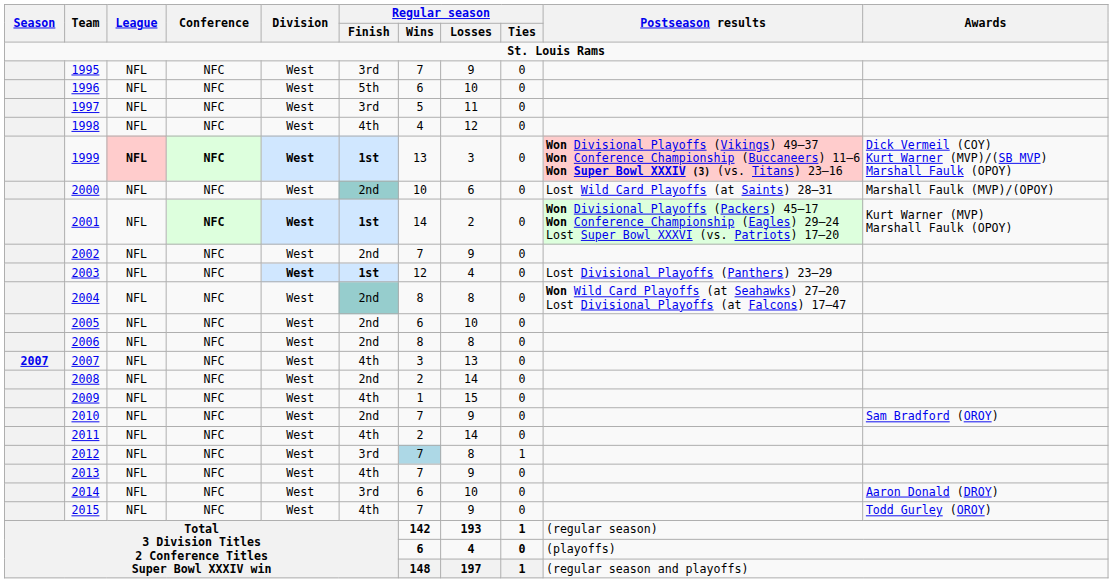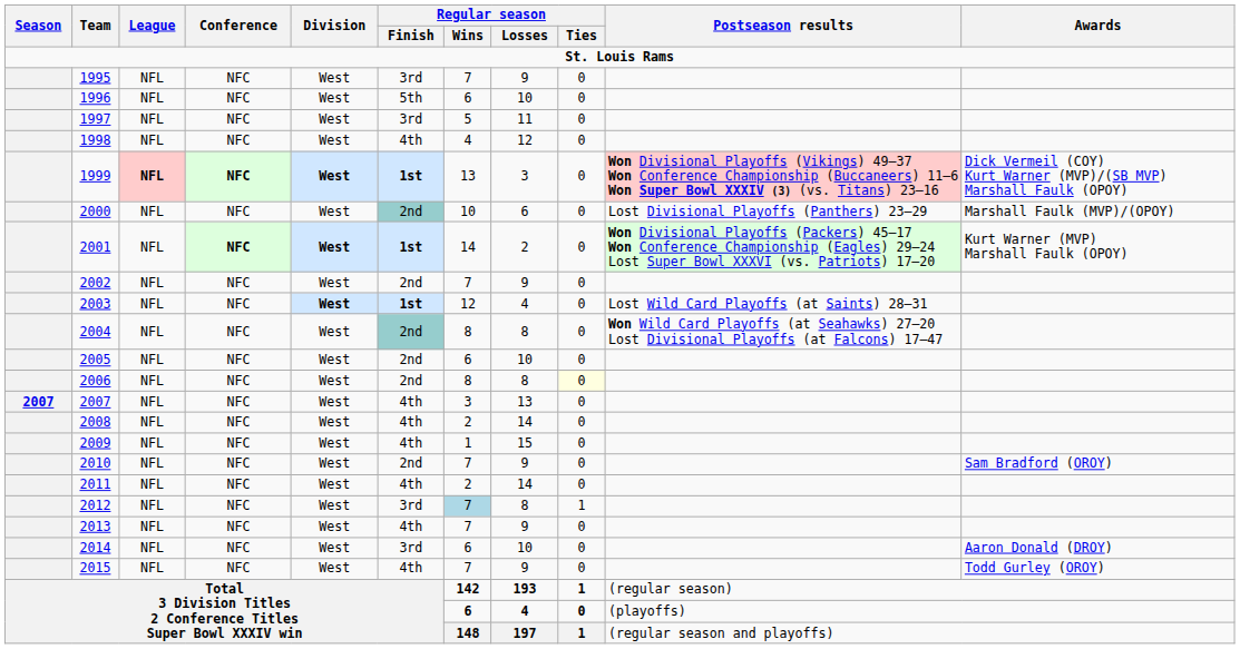2000 | Postseason results: Lost Wild Card Playoffs (at Saints) 28–31 -> Lost Divisional Playoffs (Panthers) 23–29
2003 | Postseason results: Lost Divisional Playoffs (Panthers) 23–29 -> Lost Wild Card Playoffs (at Saints) 28–31
2006 | Regular season / Ties: no background -> lightyellow background
2008 | Regular season / Finish: 2nd -> 4th
